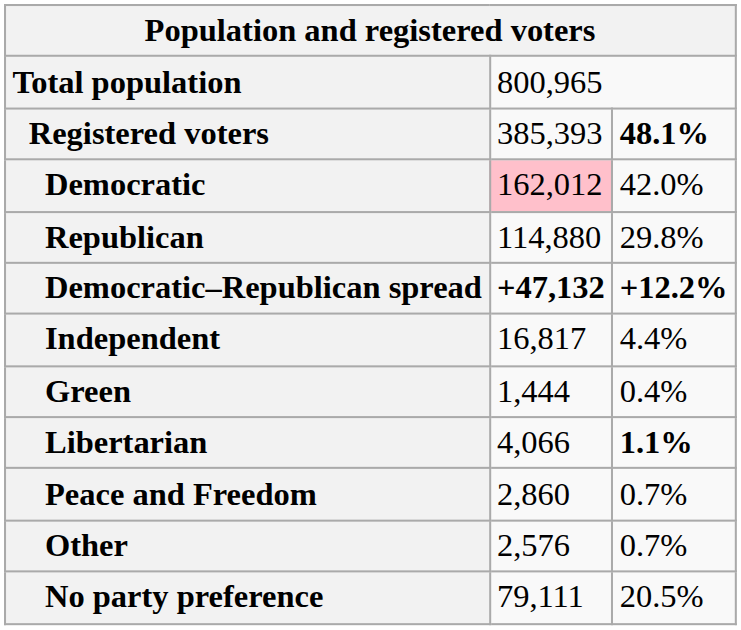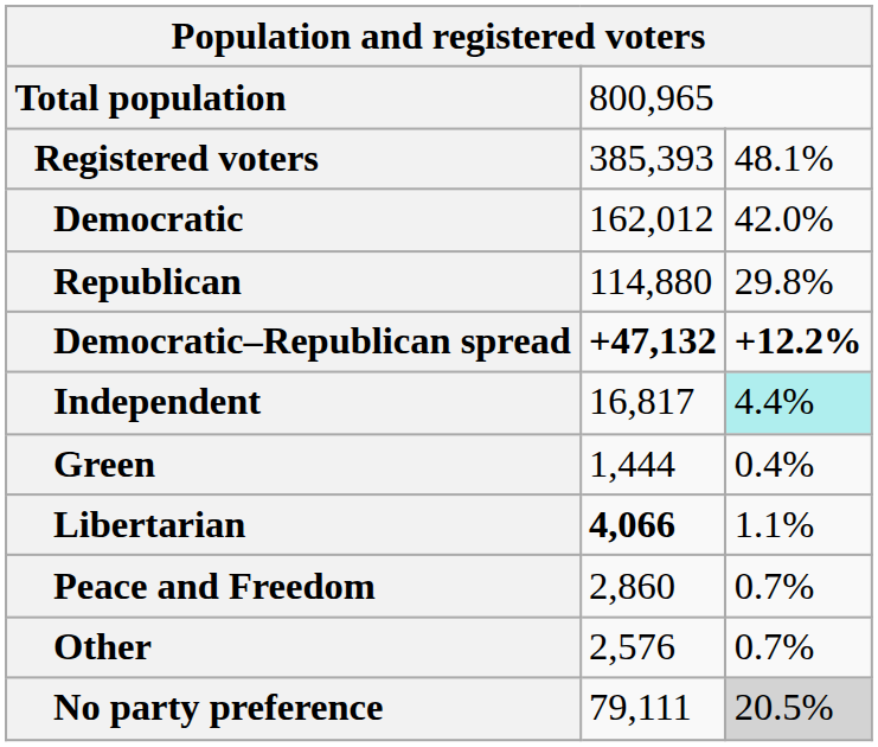Registered voters | column 3: bold -> normal
Democratic | column 2: pink background -> no background
Independent | column 3: no background -> paleturquoise background
Libertarian | column 2: normal -> bold
Libertarian | column 3: bold -> normal
No party preference | column 3: no background -> lightgrey background
